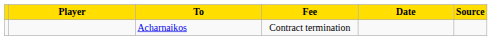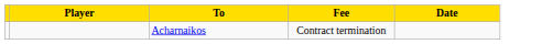- column: Source
